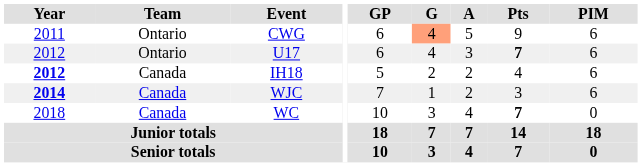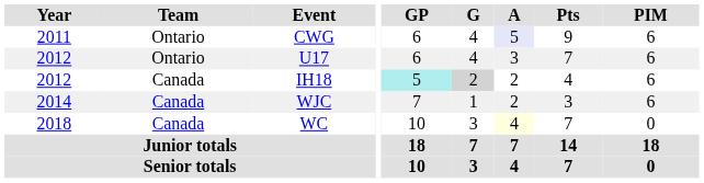CWG | G: lightsalmon background -> no background
CWG | A: no background -> lavender background
U17 | Pts: bold -> normal
IH18 | Year: bold -> normal
IH18 | GP: no background -> paleturquoise background
IH18 | G: no background -> lightgrey background
WJC | Year: bold -> normal
WC | A: no background -> lightyellow background
WC | Pts: bold -> normal
